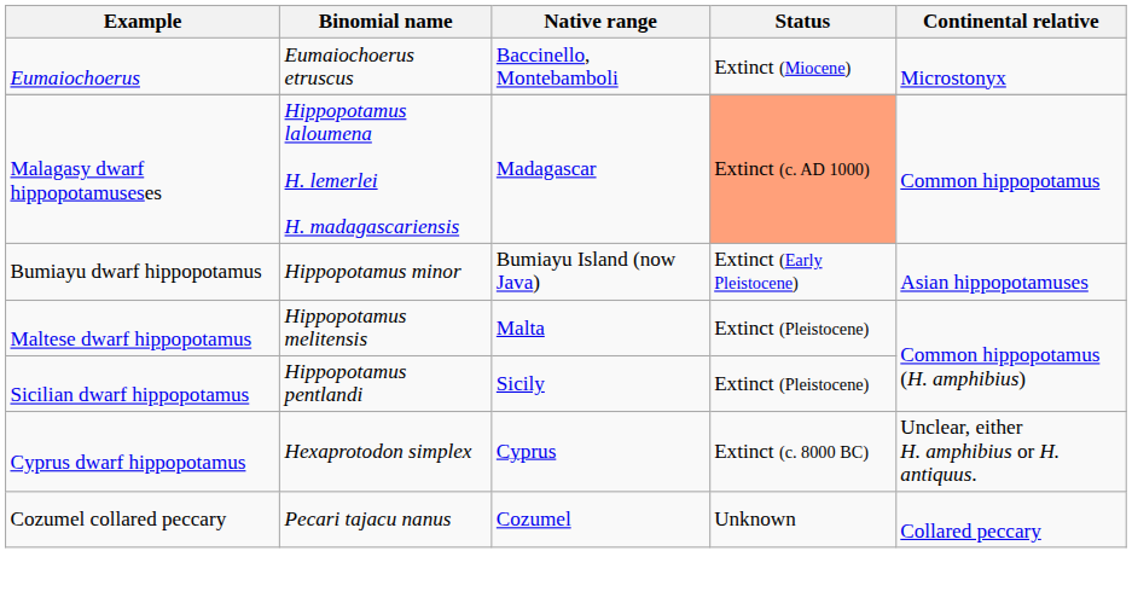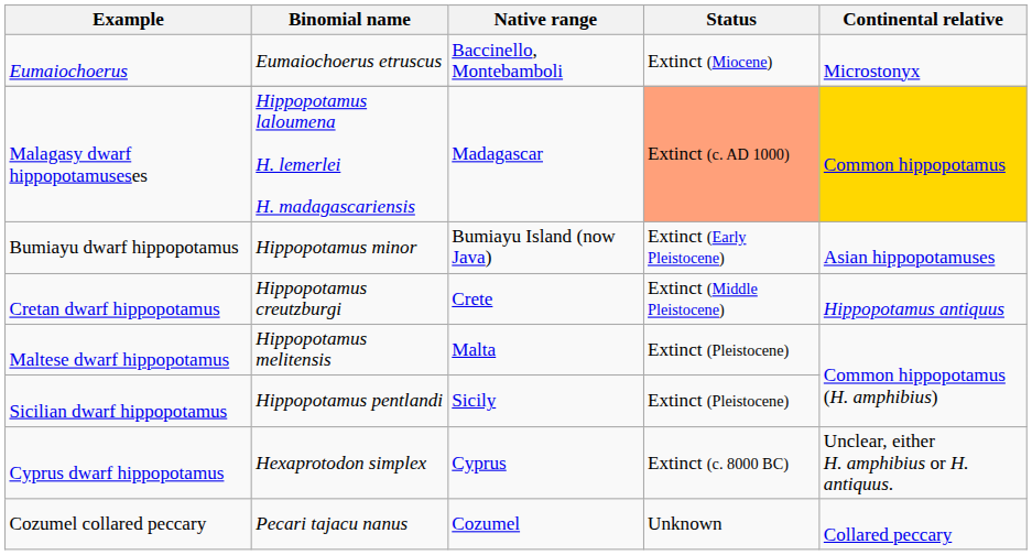Malagasy dwarf hippopotamuseses | Continental relative: no background -> gold background
+ row: Cretan dwarf hippopotamus | Hippopotamus creutzburgi | Crete | Extinct (Middle Pleistocene) | Hippopotamus antiquus
